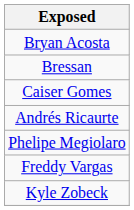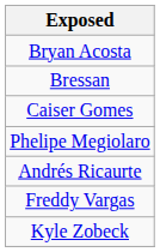row 5 | column 1: Andrés Ricaurte -> Phelipe Megiolaro
row 6 | column 1: Phelipe Megiolaro -> Andrés Ricaurte
